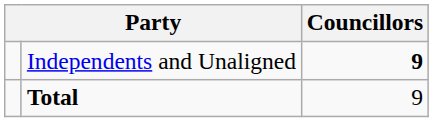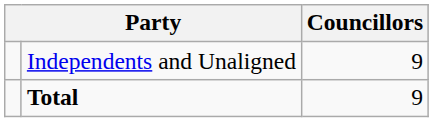Independents and Unaligned | Councillors: bold -> normal
